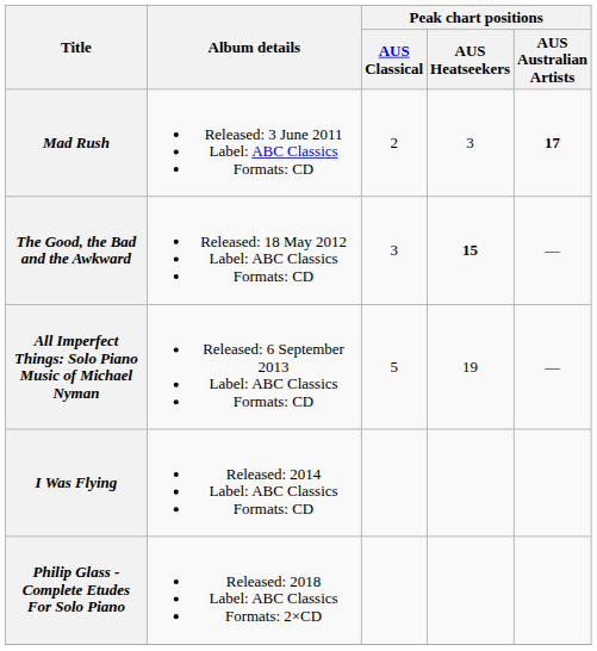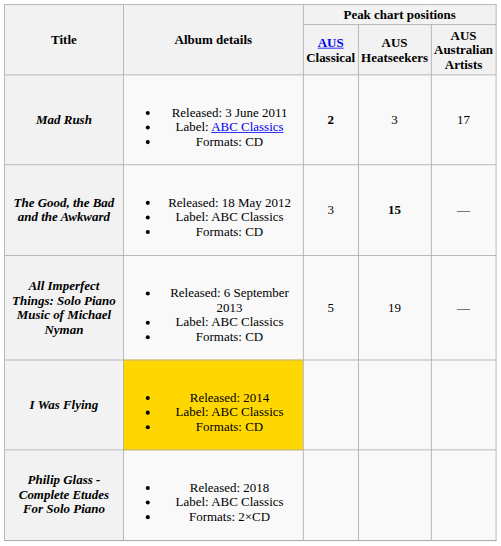Mad Rush | Peak chart positions / AUS Classical: normal -> bold
Mad Rush | Peak chart positions / AUS Australian Artists: bold -> normal
I Was Flying | Album details: no background -> gold background
